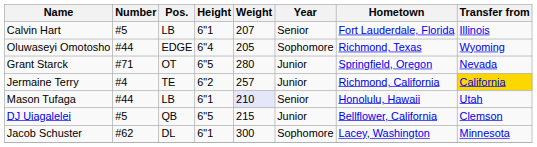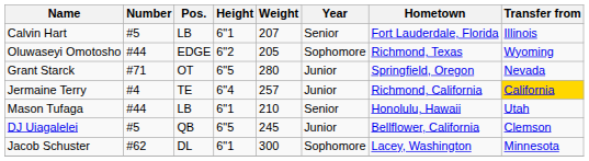Oluwaseyi Omotosho | Height: 6"4 -> 6"2
Jermaine Terry | Height: 6"2 -> 6"4
Mason Tufaga | Weight: lavender background -> no background
DJ Uiagalelei | Weight: 215 -> 245
